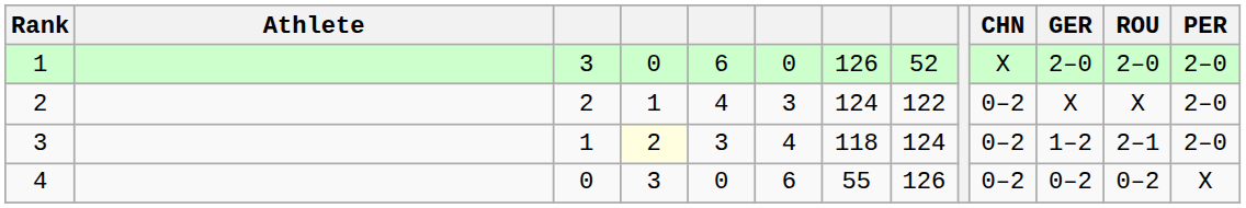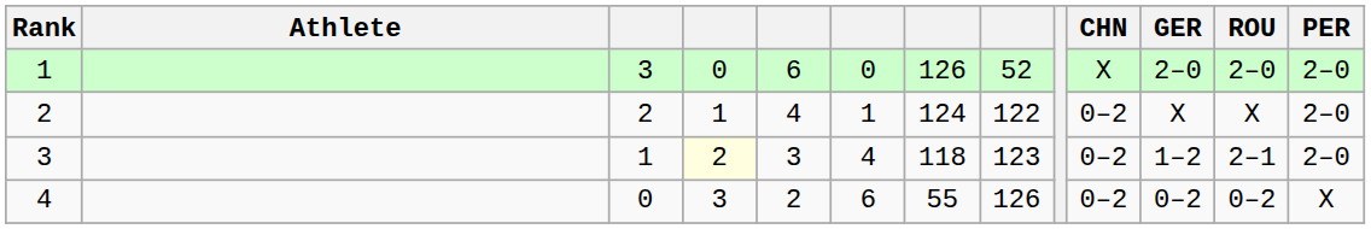row 3 | column 6: 3 -> 1
row 4 | column 8: 124 -> 123
row 5 | column 5: 0 -> 2
